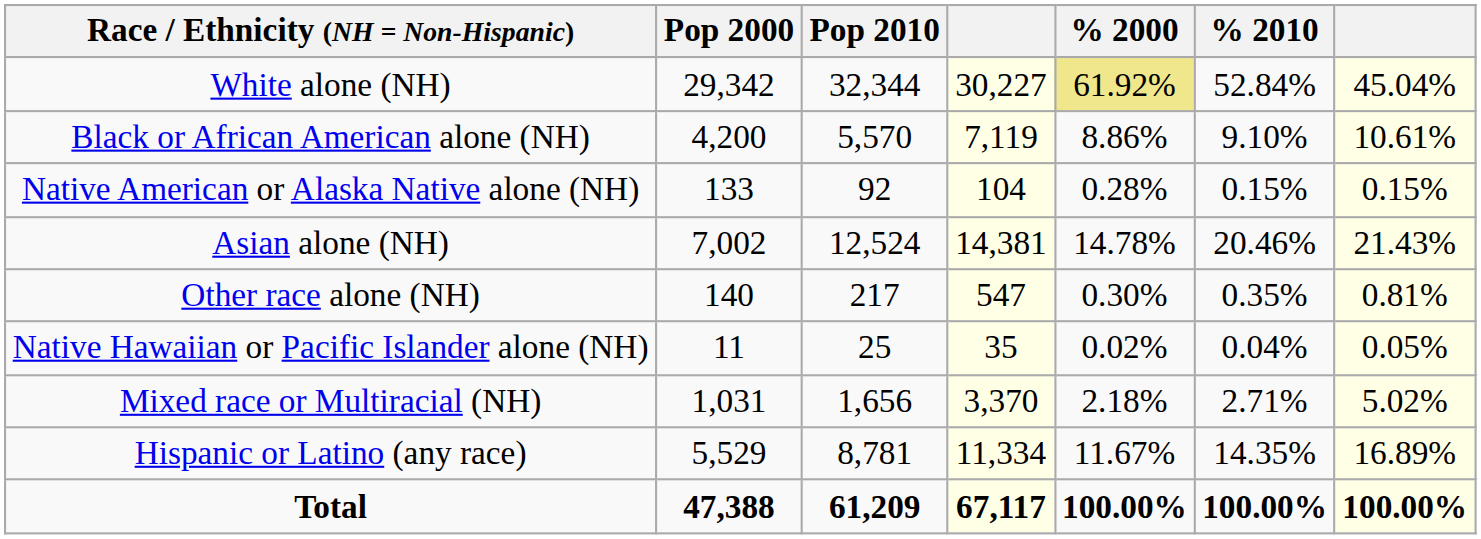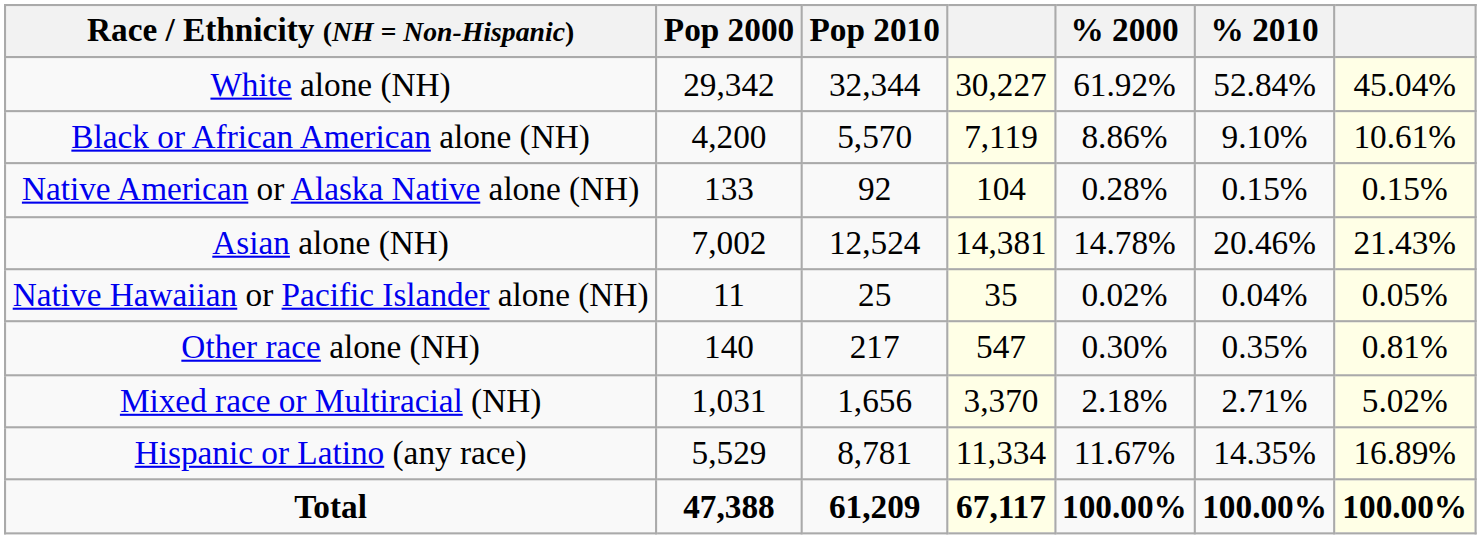White alone (NH) | % 2000: khaki background -> no background
rows swapped: Native Hawaiian or Pacific Islander alone (NH) <-> Other race alone (NH)
